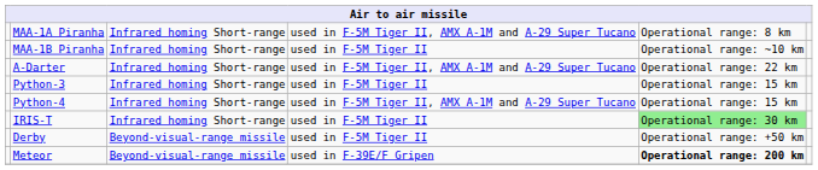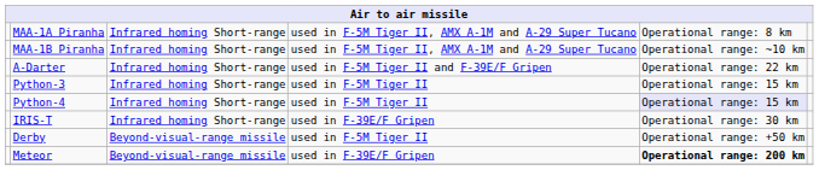MAA-1B Piranha | column 4: used in F-5M Tiger II -> used in F-5M Tiger II, AMX A-1M and A-29 Super Tucano
A-Darter | column 4: used in F-5M Tiger II, AMX A-1M and A-29 Super Tucano -> used in F-5M Tiger II and F-39E/F Gripen
Python-4 | column 4: used in F-5M Tiger II, AMX A-1M and A-29 Super Tucano -> used in F-5M Tiger II
Python-4 | column 5: no background -> lavender background
IRIS-T | column 4: used in F-5M Tiger II -> used in F-39E/F Gripen
IRIS-T | column 5: lightgreen background -> no background
